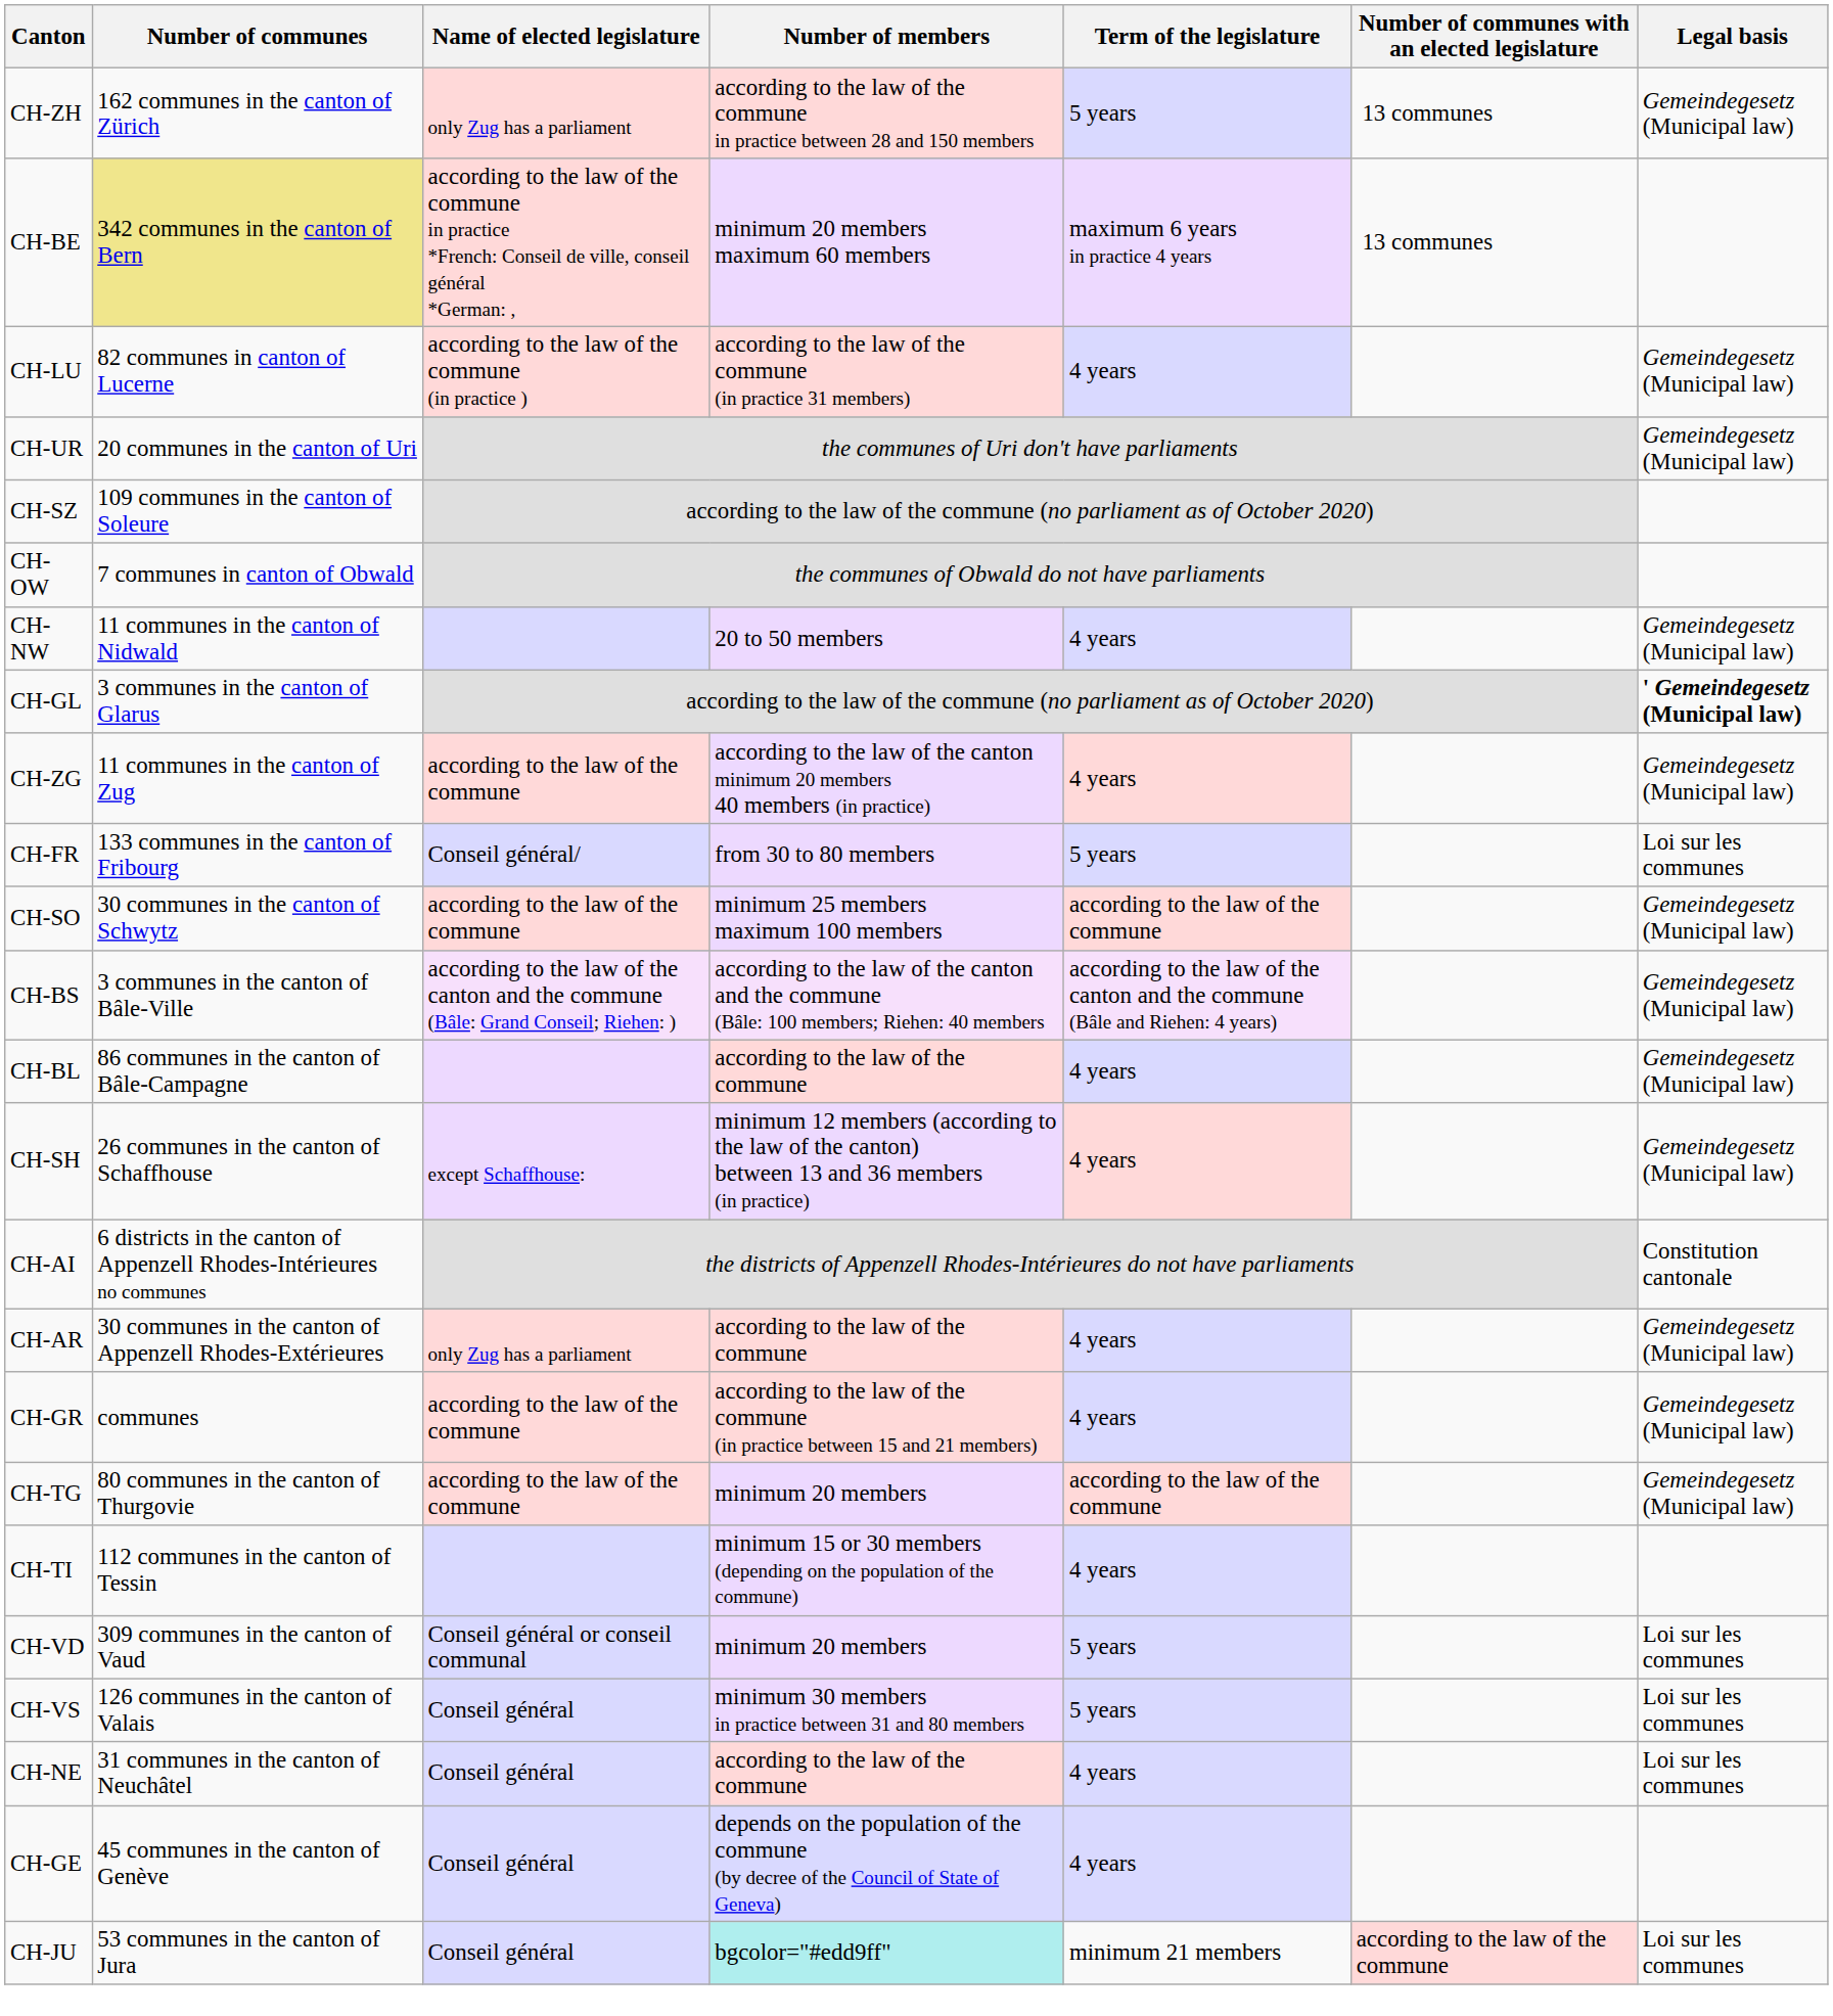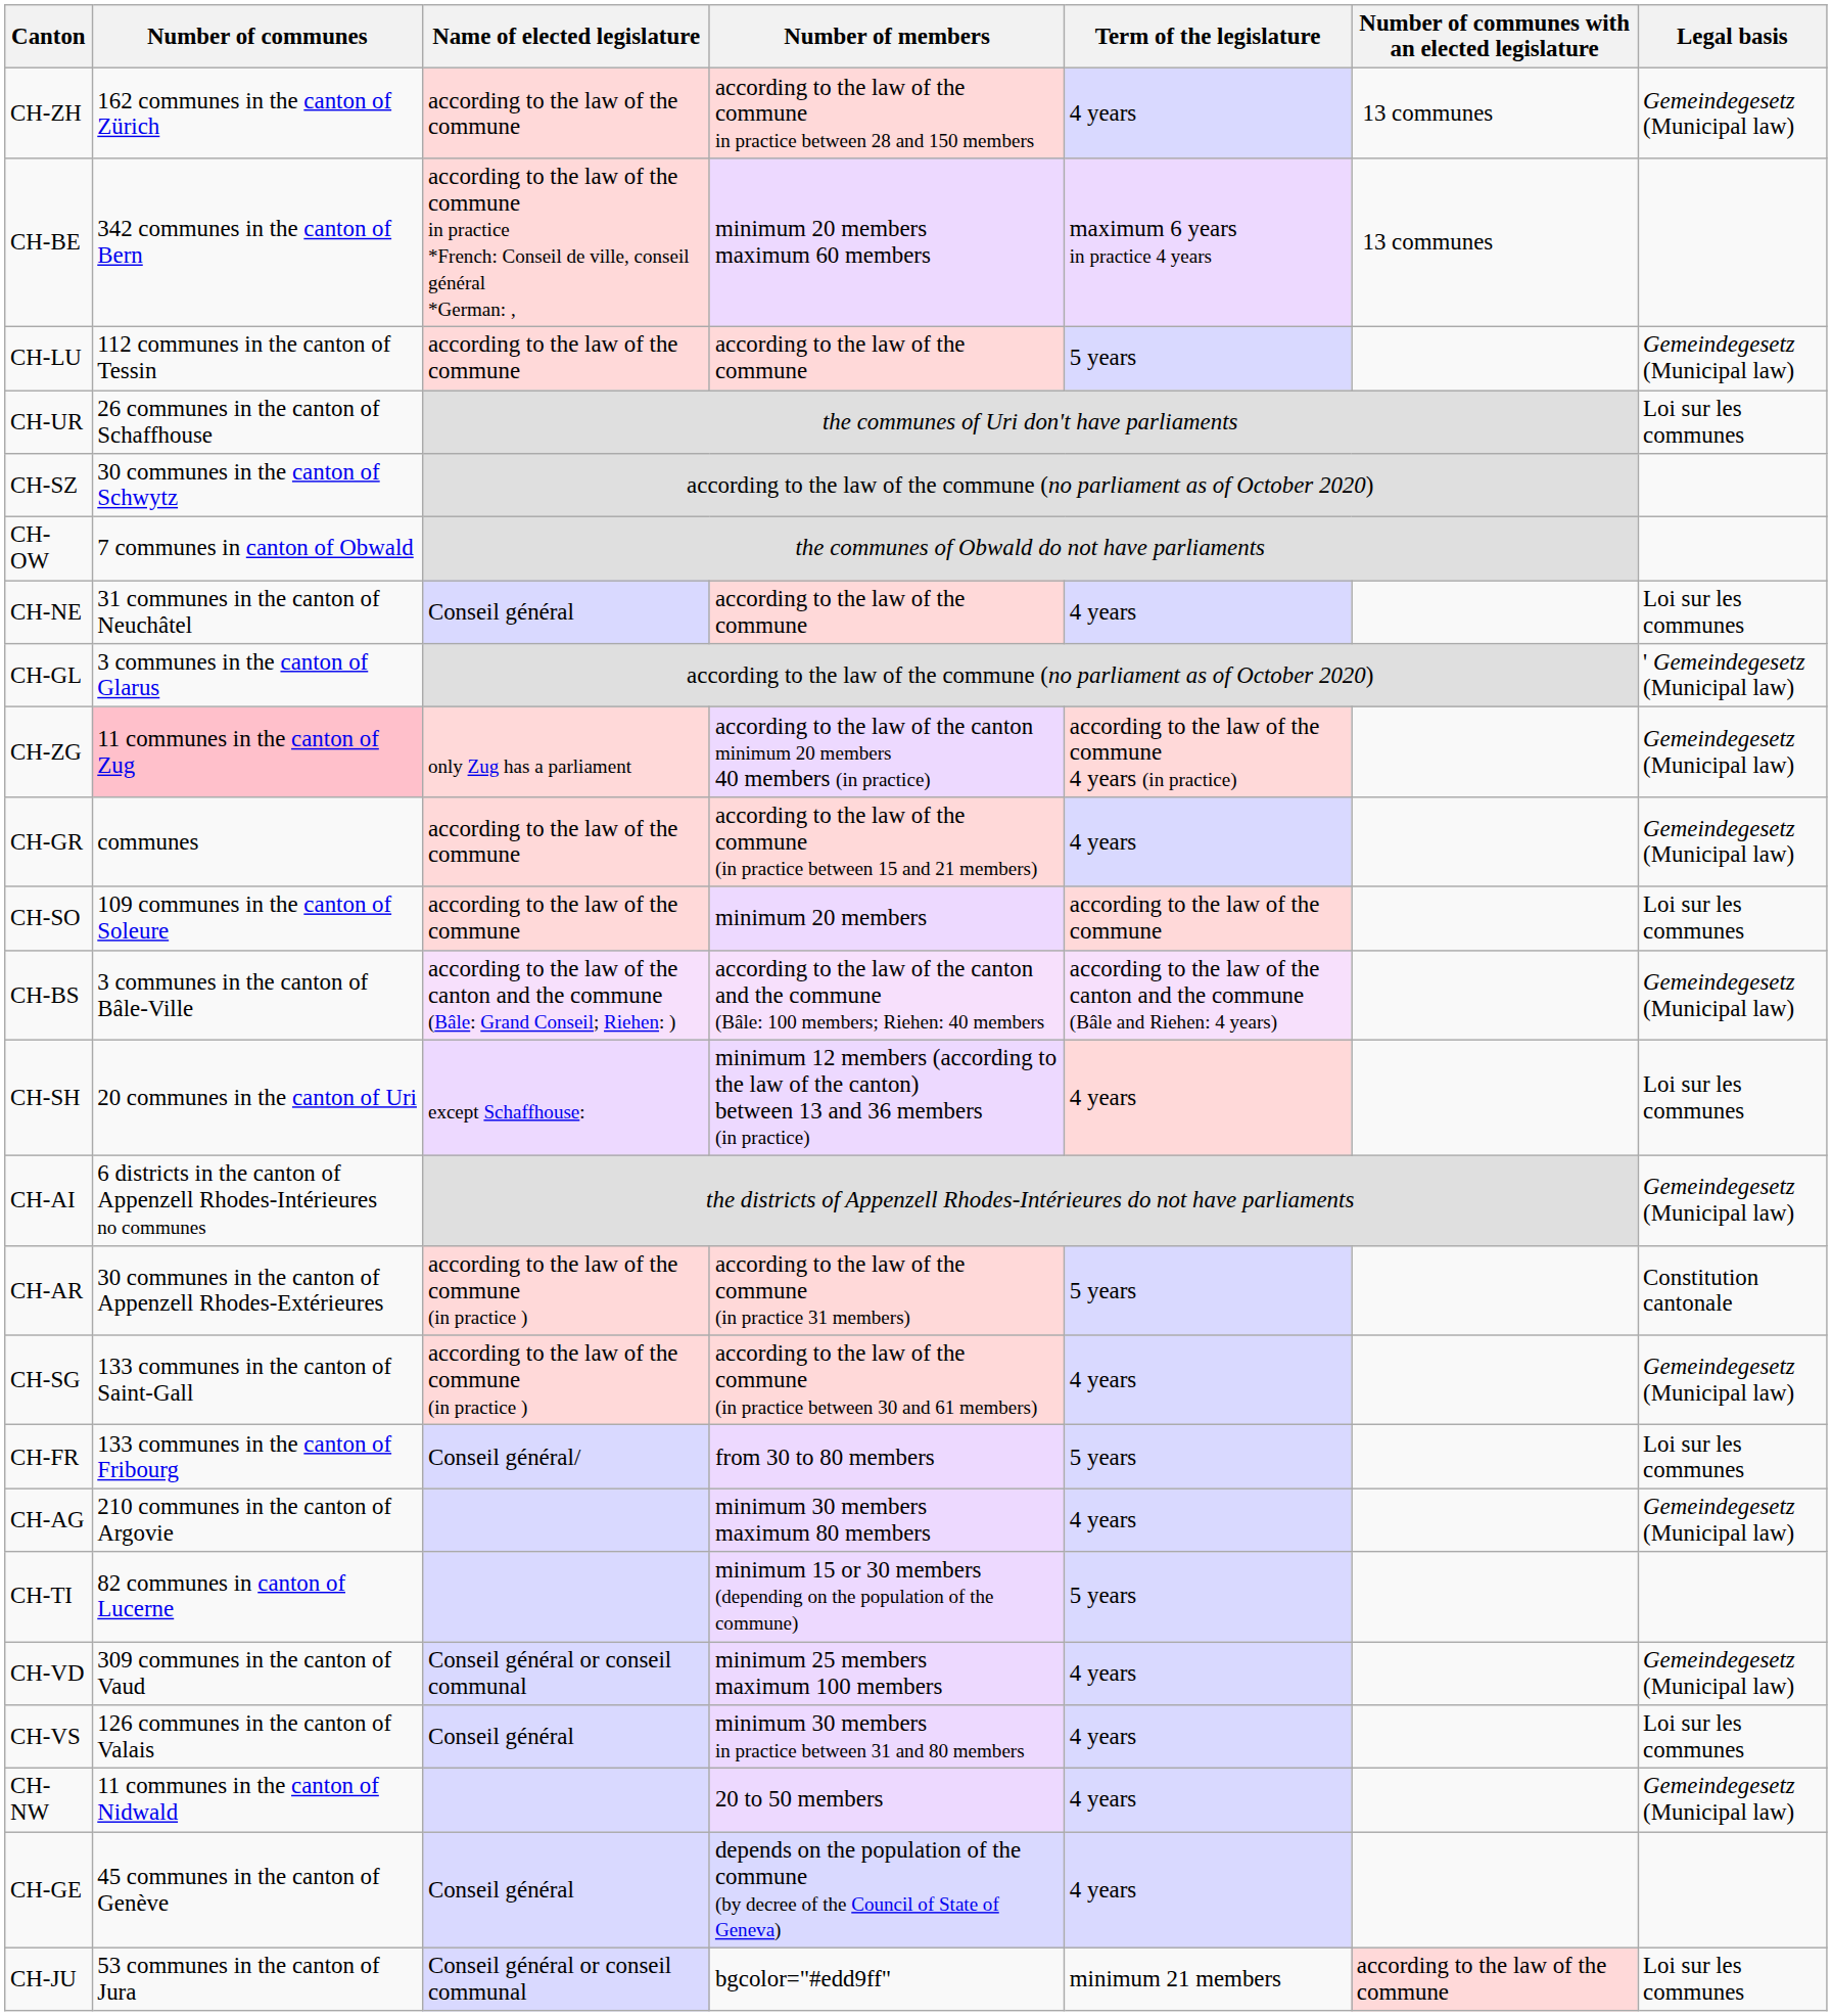CH-ZH | Name of elected legislature: only Zug has a parliament -> according to the law of the commune
CH-ZH | Term of the legislature: 5 years -> 4 years
CH-BE | Number of communes: khaki background -> no background
CH-LU | Number of communes: 82 communes in canton of Lucerne -> 112 communes in the canton of Tessin
CH-LU | Name of elected legislature: according to the law of the commune (in practice ) -> according to the law of the commune
CH-LU | Number of members: according to the law of the commune (in practice 31 members) -> according to the law of the commune
CH-LU | Term of the legislature: 4 years -> 5 years
CH-UR | Number of communes: 20 communes in the canton of Uri -> 26 communes in the canton of Schaffhouse
CH-UR | Legal basis: Gemeindegesetz (Municipal law) -> Loi sur les communes
CH-SZ | Number of communes: 109 communes in the canton of Soleure -> 30 communes in the canton of Schwytz
rows swapped: CH-NW <-> CH-NE
CH-GL | Legal basis: bold -> normal
CH-ZG | Number of communes: no background -> pink background
CH-ZG | Name of elected legislature: according to the law of the commune -> only Zug has a parliament
CH-ZG | Term of the legislature: 4 years -> according to the law of the commune 4 years (in practice)
rows swapped: CH-FR <-> CH-GR
CH-SO | Number of communes: 30 communes in the canton of Schwytz -> 109 communes in the canton of Soleure
CH-SO | Number of members: minimum 25 members maximum 100 members -> minimum 20 members
CH-SO | Legal basis: Gemeindegesetz (Municipal law) -> Loi sur les communes
- row: CH-BL | 86 communes in the canton of Bâle-Campagne | according to the law of the commune | 4 years | Gemeindegesetz (Municipal law)
CH-SH | Number of communes: 26 communes in the canton of Schaffhouse -> 20 communes in the canton of Uri
CH-SH | Legal basis: Gemeindegesetz (Municipal law) -> Loi sur les communes
CH-AI | Legal basis: Constitution cantonale -> Gemeindegesetz (Municipal law)
CH-AR | Name of elected legislature: only Zug has a parliament -> according to the law of the commune (in practice )
CH-AR | Number of members: according to the law of the commune -> according to the law of the commune (in practice 31 members)
CH-AR | Term of the legislature: 4 years -> 5 years
CH-AR | Legal basis: Gemeindegesetz (Municipal law) -> Constitution cantonale
+ row: CH-SG | 133 communes in the canton of Saint-Gall | according to the law of the commune (in practice ) | according to the law of the commune (in practice between 30 and 61 members) | 4 years | Gemeindegesetz (Municipal law)
+ row: CH-AG | 210 communes in the canton of Argovie | minimum 30 members maximum 80 members | 4 years | Gemeindegesetz (Municipal law)
- row: CH-TG | 80 communes in the canton of Thurgovie | according to the law of the commune | minimum 20 members | according to the law of the commune | Gemeindegesetz (Municipal law)
CH-TI | Number of communes: 112 communes in the canton of Tessin -> 82 communes in canton of Lucerne
CH-TI | Term of the legislature: 4 years -> 5 years
CH-VD | Number of members: minimum 20 members -> minimum 25 members maximum 100 members
CH-VD | Term of the legislature: 5 years -> 4 years
CH-VD | Legal basis: Loi sur les communes -> Gemeindegesetz (Municipal law)
CH-VS | Term of the legislature: 5 years -> 4 years
CH-JU | Name of elected legislature: Conseil général -> Conseil général or conseil communal
CH-JU | Number of members: paleturquoise background -> no background
